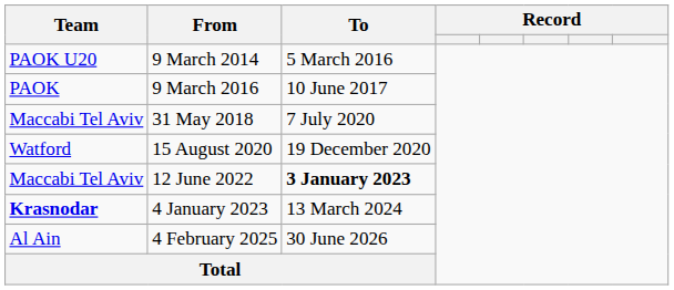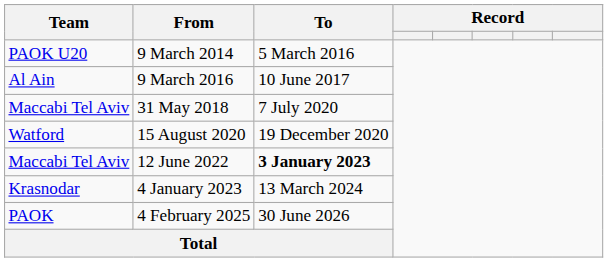9 March 2016 | Team: PAOK -> Al Ain
4 January 2023 | Team: bold -> normal
4 February 2025 | Team: Al Ain -> PAOK
